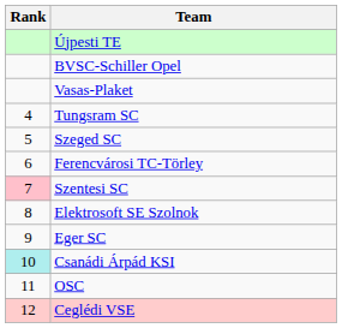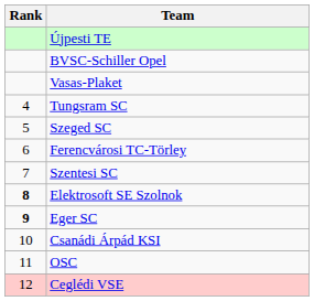Szentesi SC | Rank: pink background -> no background
Elektrosoft SE Szolnok | Rank: normal -> bold
Eger SC | Rank: normal -> bold
Csanádi Árpád KSI | Rank: paleturquoise background -> no background
